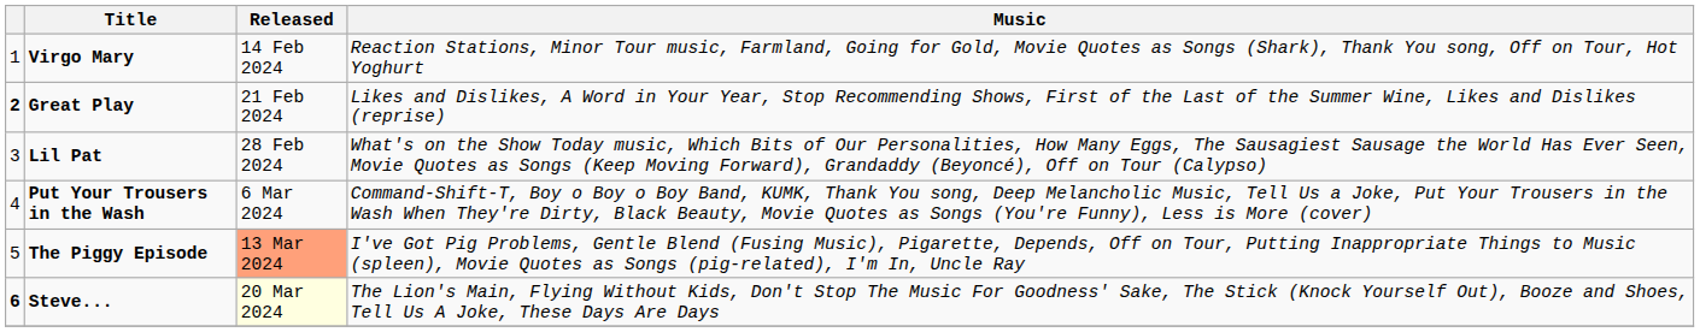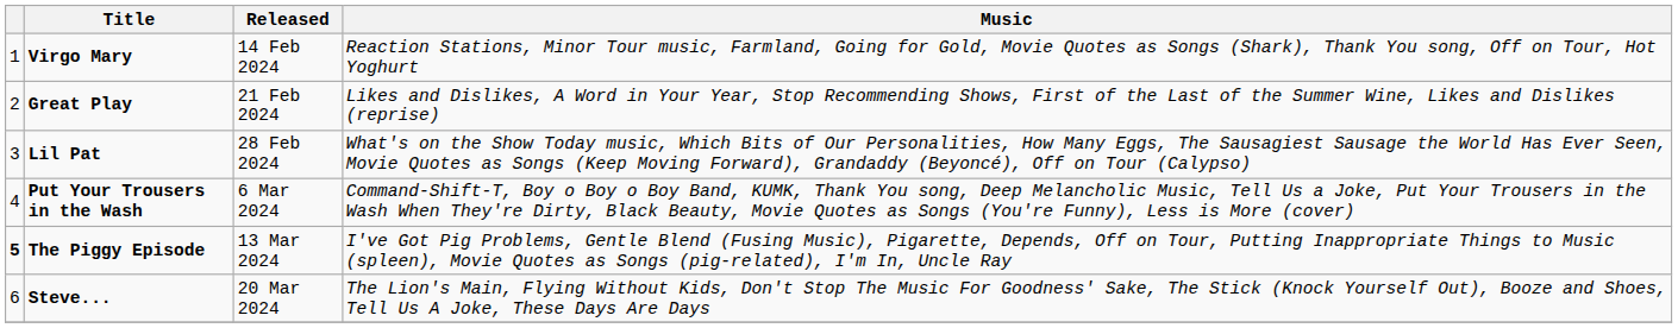Great Play | column 1: bold -> normal
The Piggy Episode | column 1: normal -> bold
The Piggy Episode | Released: lightsalmon background -> no background
Steve... | column 1: bold -> normal
Steve... | Released: lightyellow background -> no background
